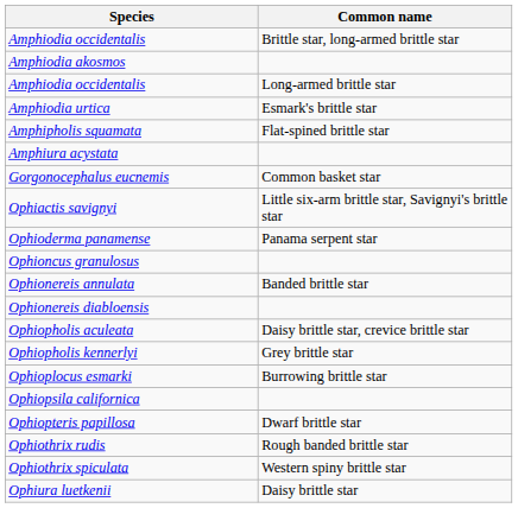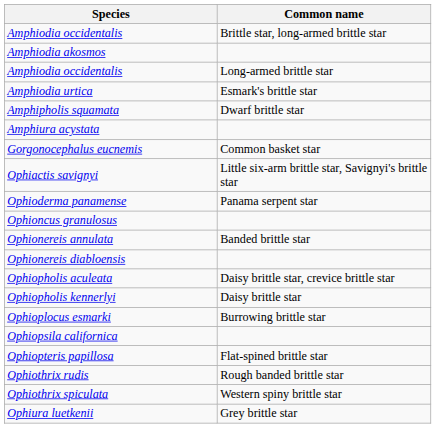row 6 | Common name: Flat-spined brittle star -> Dwarf brittle star
row 15 | Common name: Grey brittle star -> Daisy brittle star
row 18 | Common name: Dwarf brittle star -> Flat-spined brittle star
row 21 | Common name: Daisy brittle star -> Grey brittle star
